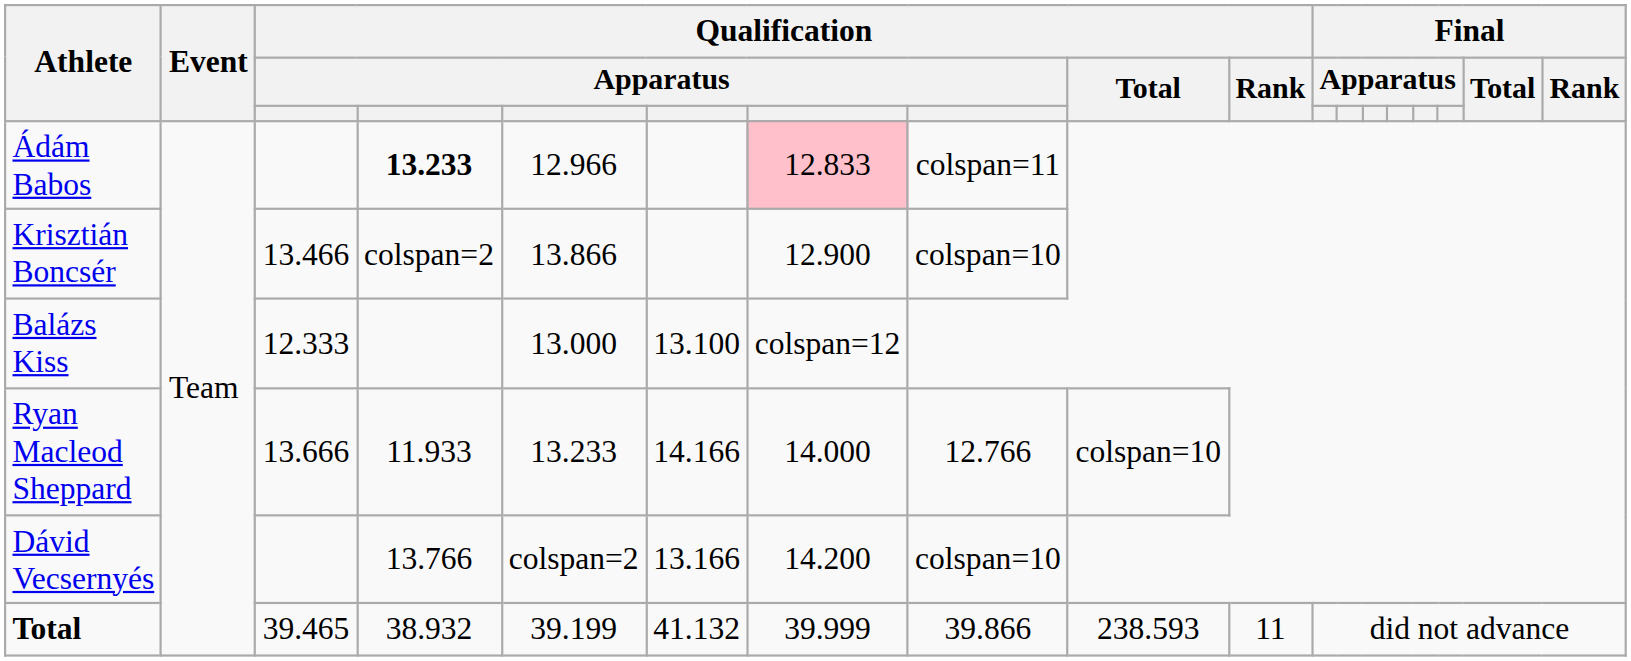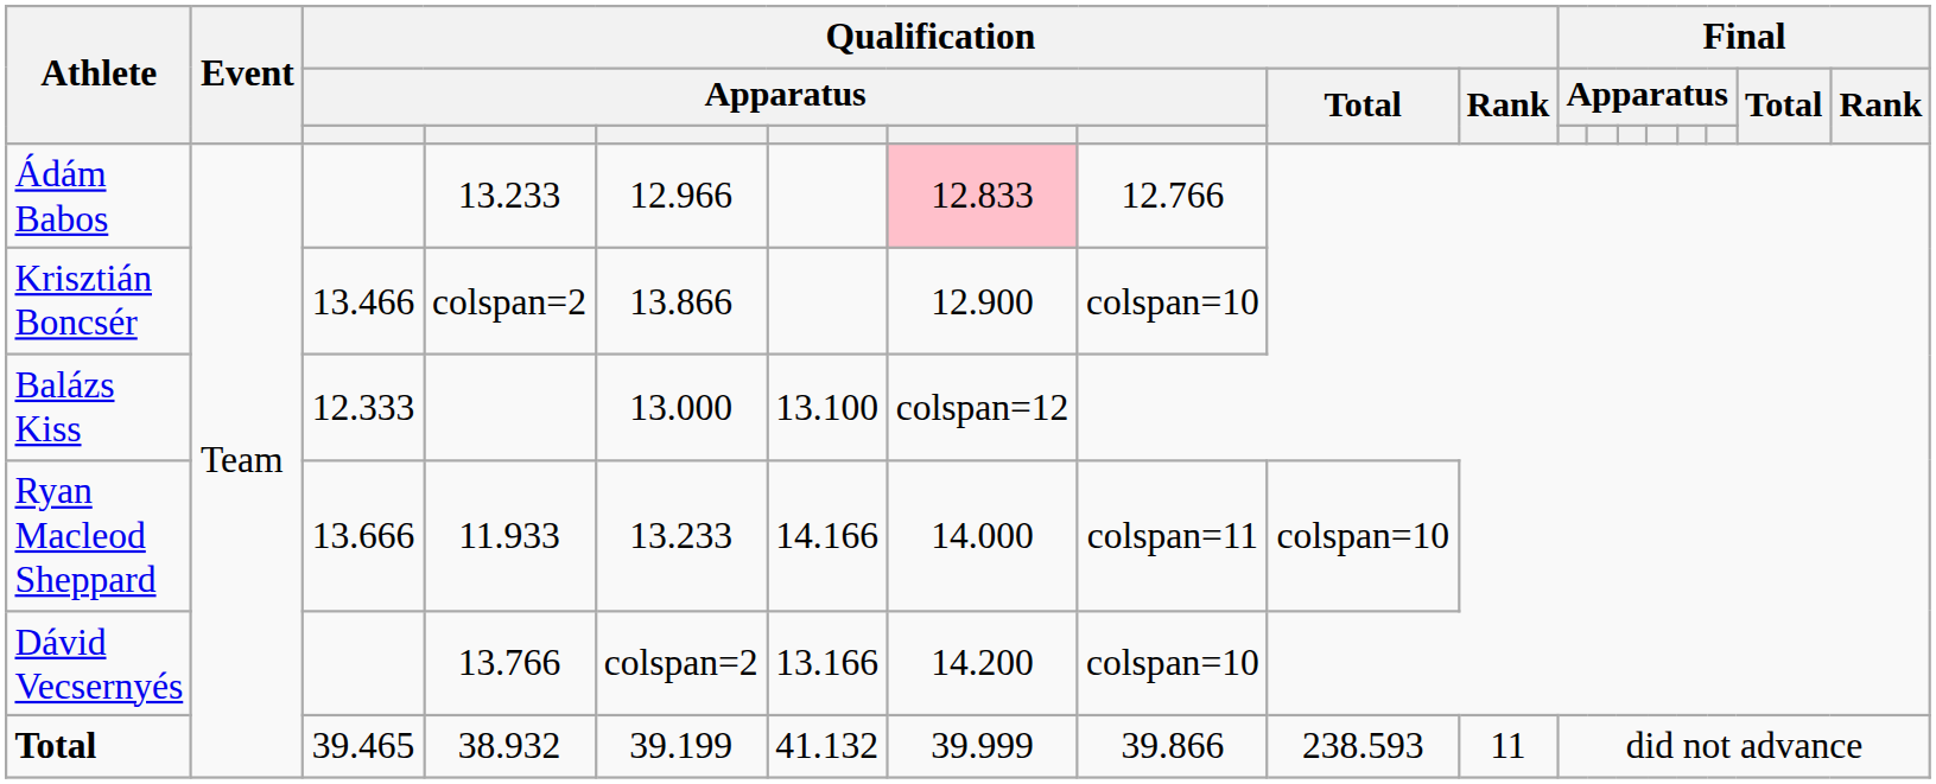Ádám Babos | column 4: bold -> normal
Ádám Babos | column 8: colspan=11 -> 12.766
Ryan Macleod Sheppard | column 8: 12.766 -> colspan=11
